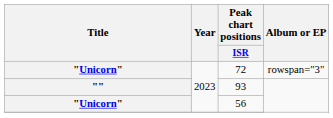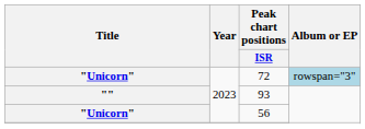72 | Album or EP: no background -> lightblue background
